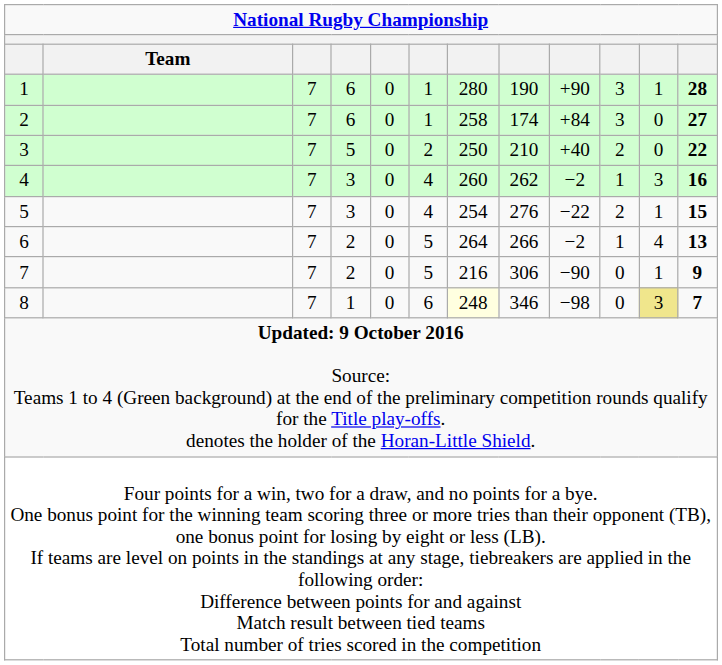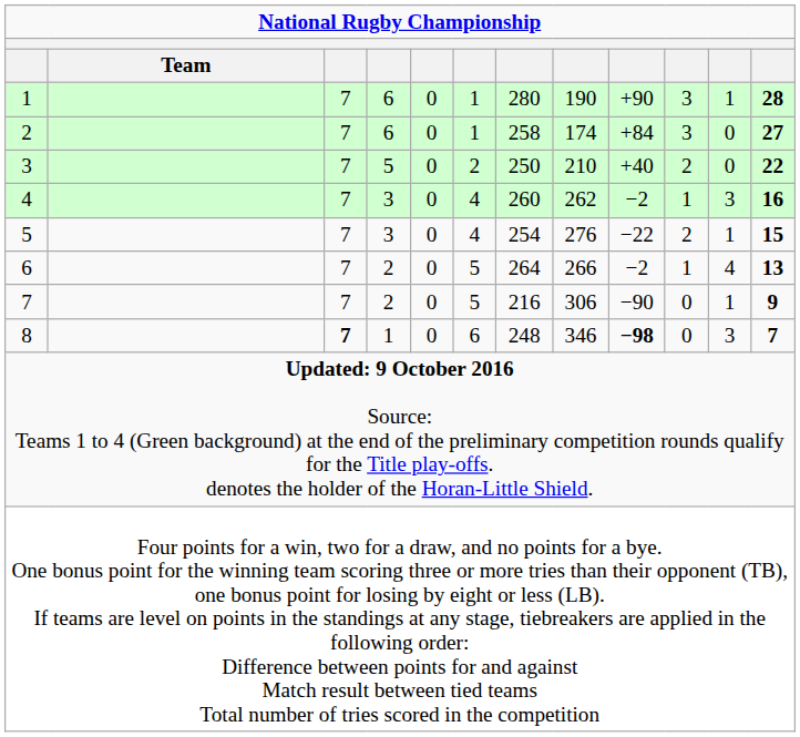8 | column 3: normal -> bold
8 | column 7: lightyellow background -> no background
8 | column 9: normal -> bold
8 | column 11: khaki background -> no background
